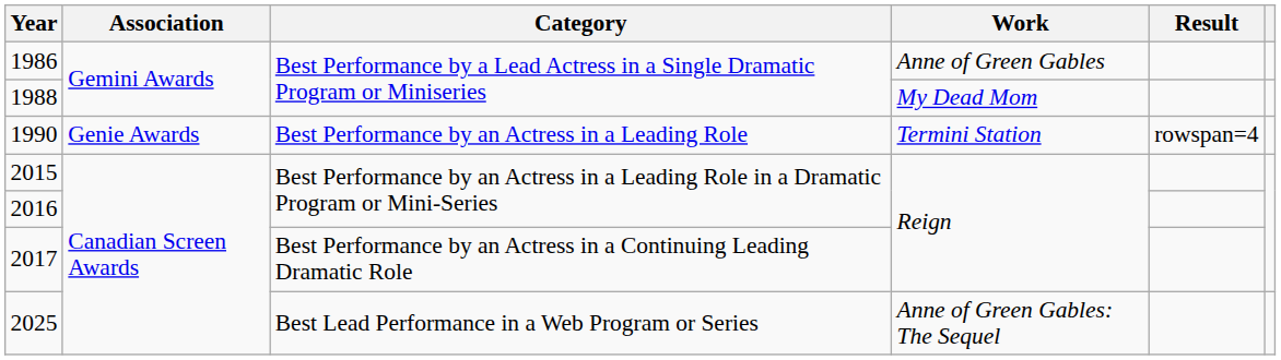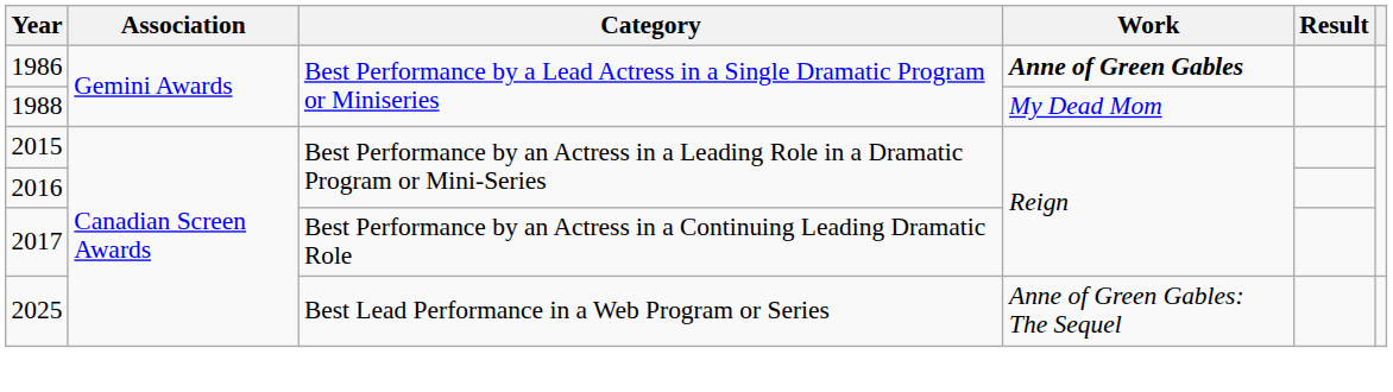1986 | Work: normal -> bold
- row: 1990 | Genie Awards | Best Performance by an Actress in a Leading Role | Termini Station | rowspan=4
